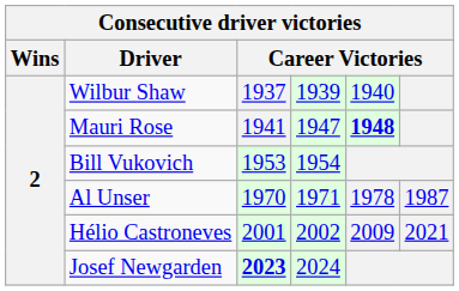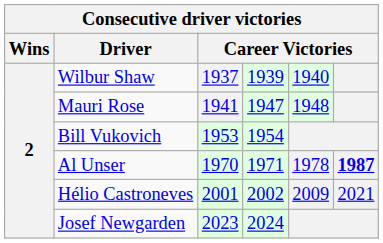Mauri Rose | column 5: bold -> normal
Al Unser | column 6: normal -> bold
Josef Newgarden | column 3: bold -> normal
